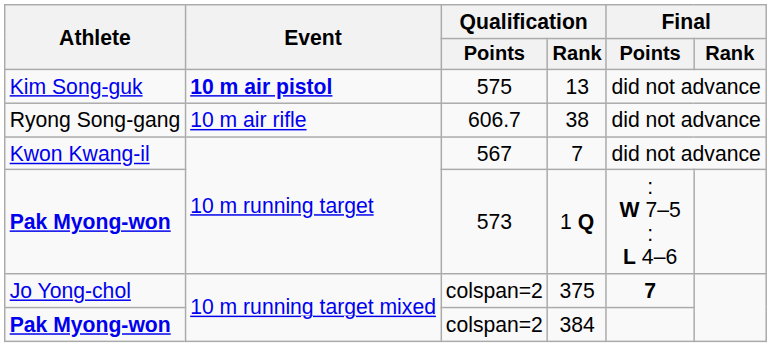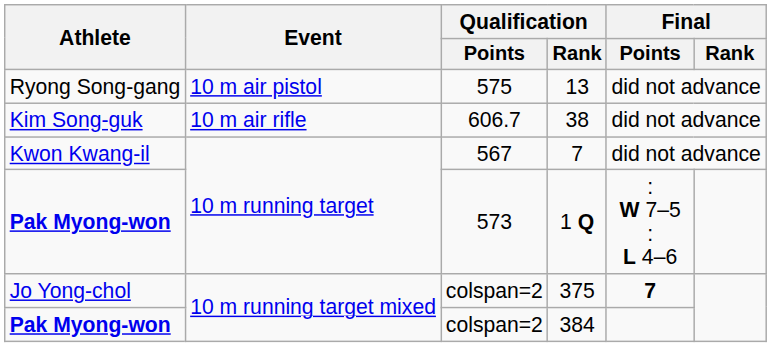13 | Athlete: Kim Song-guk -> Ryong Song-gang
13 | Event: bold -> normal
38 | Athlete: Ryong Song-gang -> Kim Song-guk
